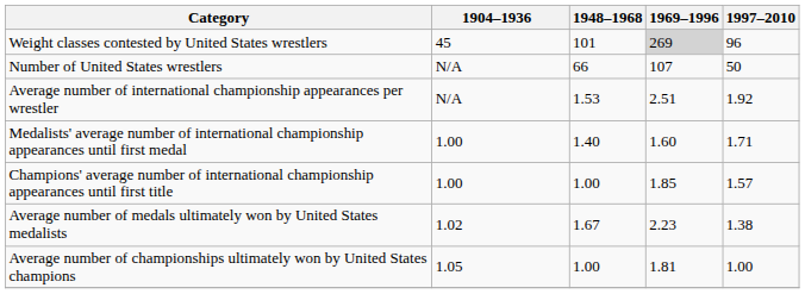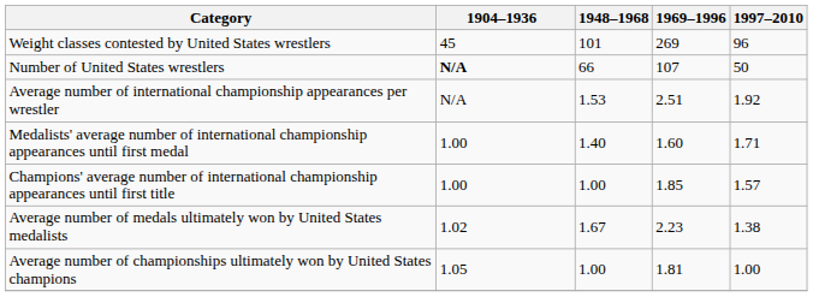Weight classes contested by United States wrestlers | 1969–1996: lightgrey background -> no background
Number of United States wrestlers | 1904–1936: normal -> bold
